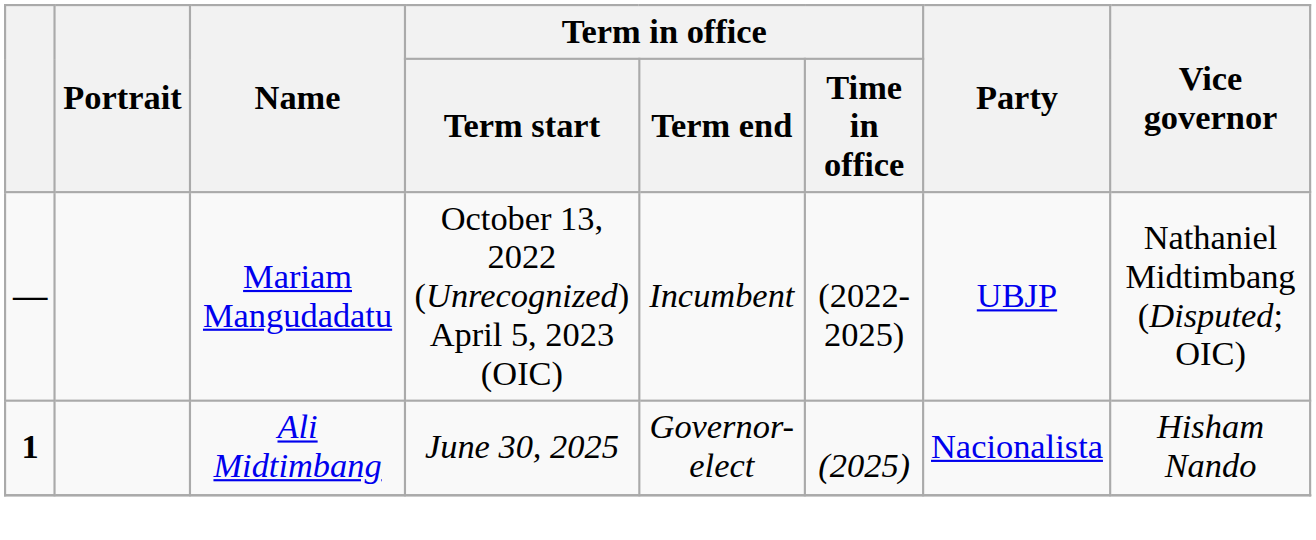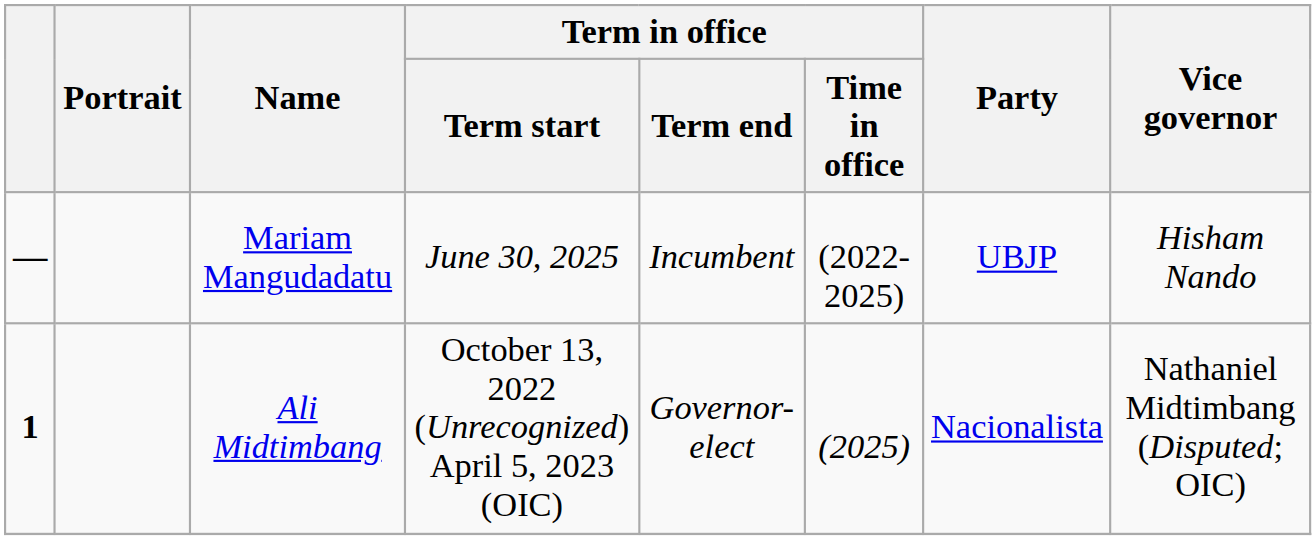Mariam Mangudadatu | Term in office / Term start: October 13, 2022 (Unrecognized) April 5, 2023 (OIC) -> June 30, 2025
Mariam Mangudadatu | Vice governor: Nathaniel Midtimbang (Disputed; OIC) -> Hisham Nando
Ali Midtimbang | Term in office / Term start: June 30, 2025 -> October 13, 2022 (Unrecognized) April 5, 2023 (OIC)
Ali Midtimbang | Vice governor: Hisham Nando -> Nathaniel Midtimbang (Disputed; OIC)
